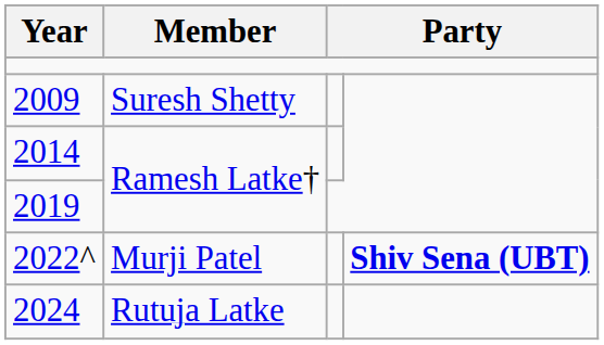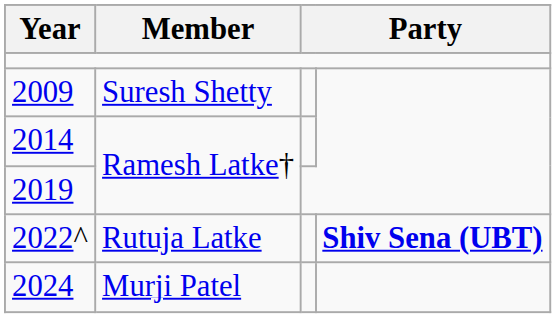2022^ | Member: Murji Patel -> Rutuja Latke
2024 | Member: Rutuja Latke -> Murji Patel
